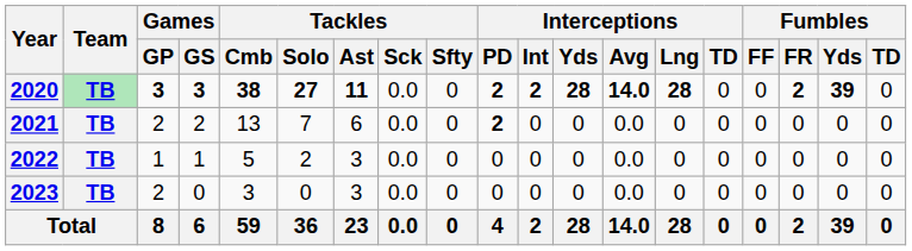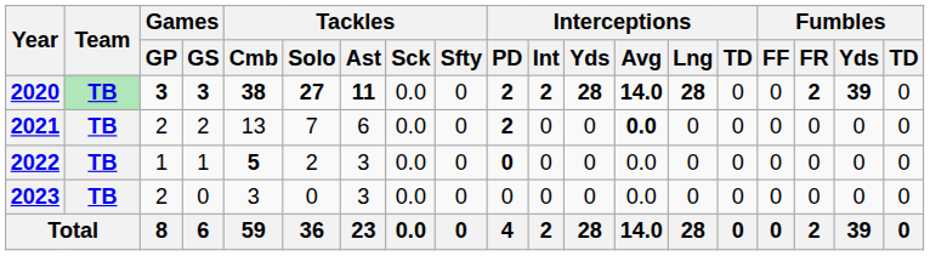2021 | Interceptions / Avg: normal -> bold
2022 | Tackles / Cmb: normal -> bold
2022 | Interceptions / PD: normal -> bold
